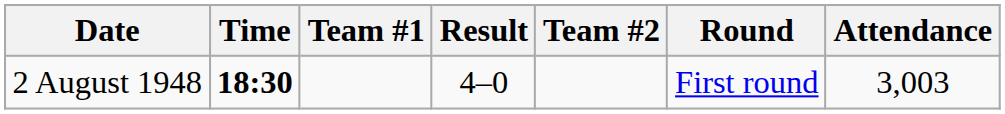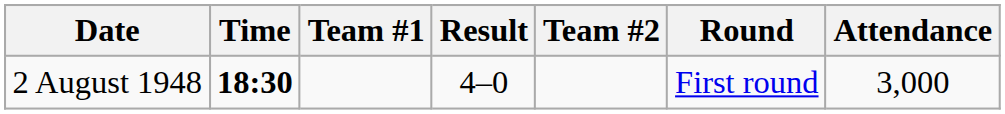2 August 1948 | Attendance: 3,003 -> 3,000
